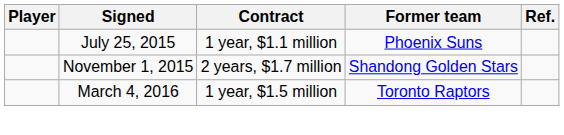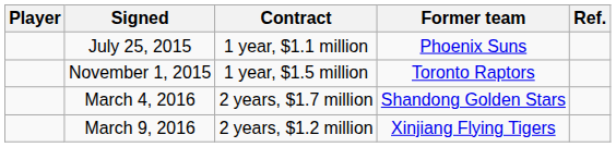November 1, 2015 | Contract: 2 years, $1.7 million -> 1 year, $1.5 million
November 1, 2015 | Former team: Shandong Golden Stars -> Toronto Raptors
March 4, 2016 | Contract: 1 year, $1.5 million -> 2 years, $1.7 million
March 4, 2016 | Former team: Toronto Raptors -> Shandong Golden Stars
+ row: March 9, 2016 | 2 years, $1.2 million | Xinjiang Flying Tigers
